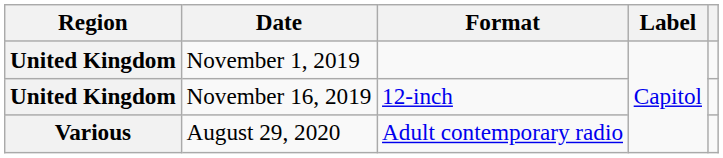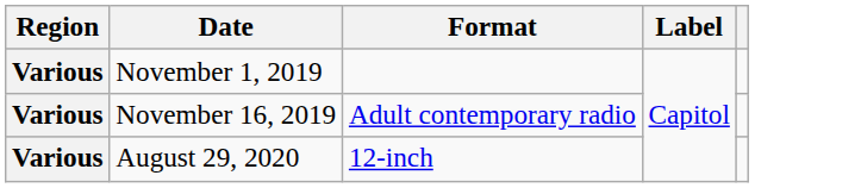November 1, 2019 | Region: United Kingdom -> Various
November 16, 2019 | Region: United Kingdom -> Various
November 16, 2019 | Format: 12-inch -> Adult contemporary radio
August 29, 2020 | Format: Adult contemporary radio -> 12-inch
